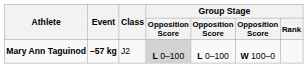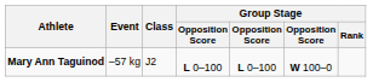Mary Ann Taguinod | Event: bold -> normal
Mary Ann Taguinod | column 4: lightgrey background -> no background
